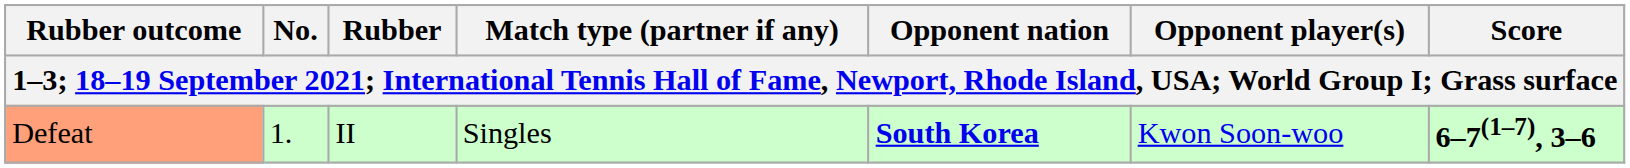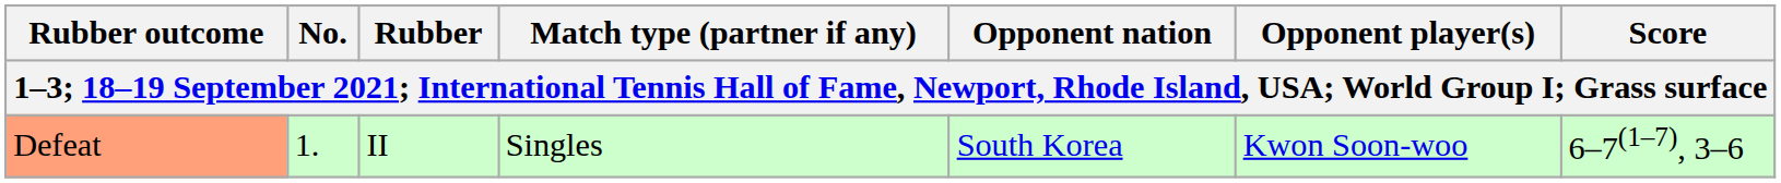Defeat | Opponent nation: bold -> normal
Defeat | Score: bold -> normal
